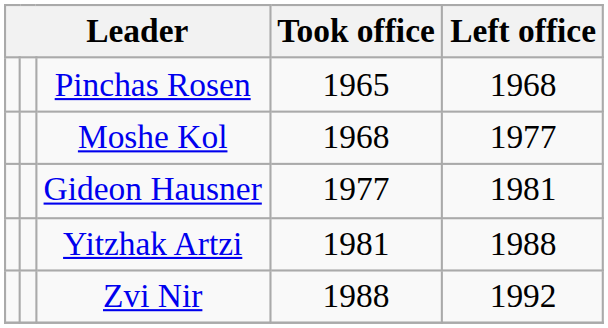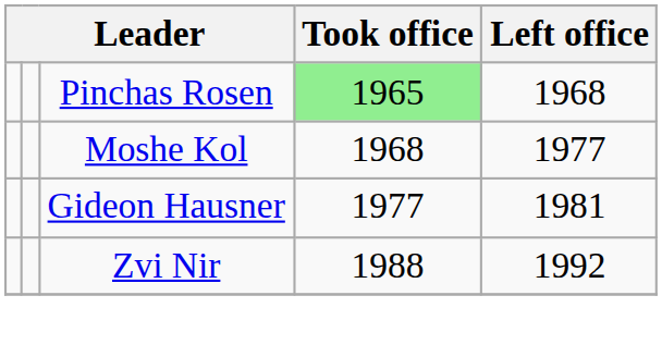Pinchas Rosen | Took office: no background -> lightgreen background
- row: Yitzhak Artzi | 1981 | 1988
